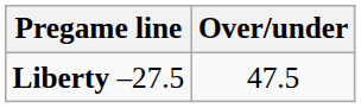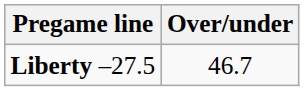Liberty –27.5 | Over/under: 47.5 -> 46.7
